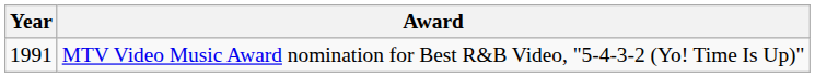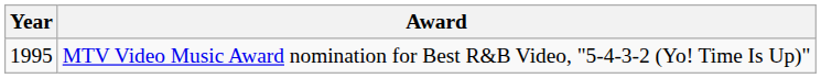row 2 | Year: 1991 -> 1995
